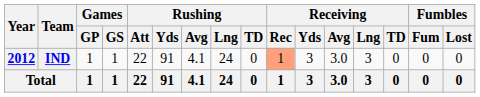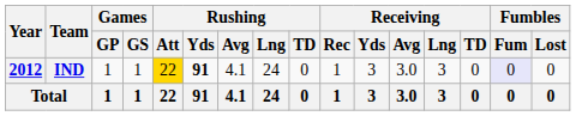IND | Rushing / Att: no background -> gold background
IND | Rushing / Yds: normal -> bold
IND | Receiving / Rec: lightsalmon background -> no background
IND | Fumbles / Fum: no background -> lavender background
